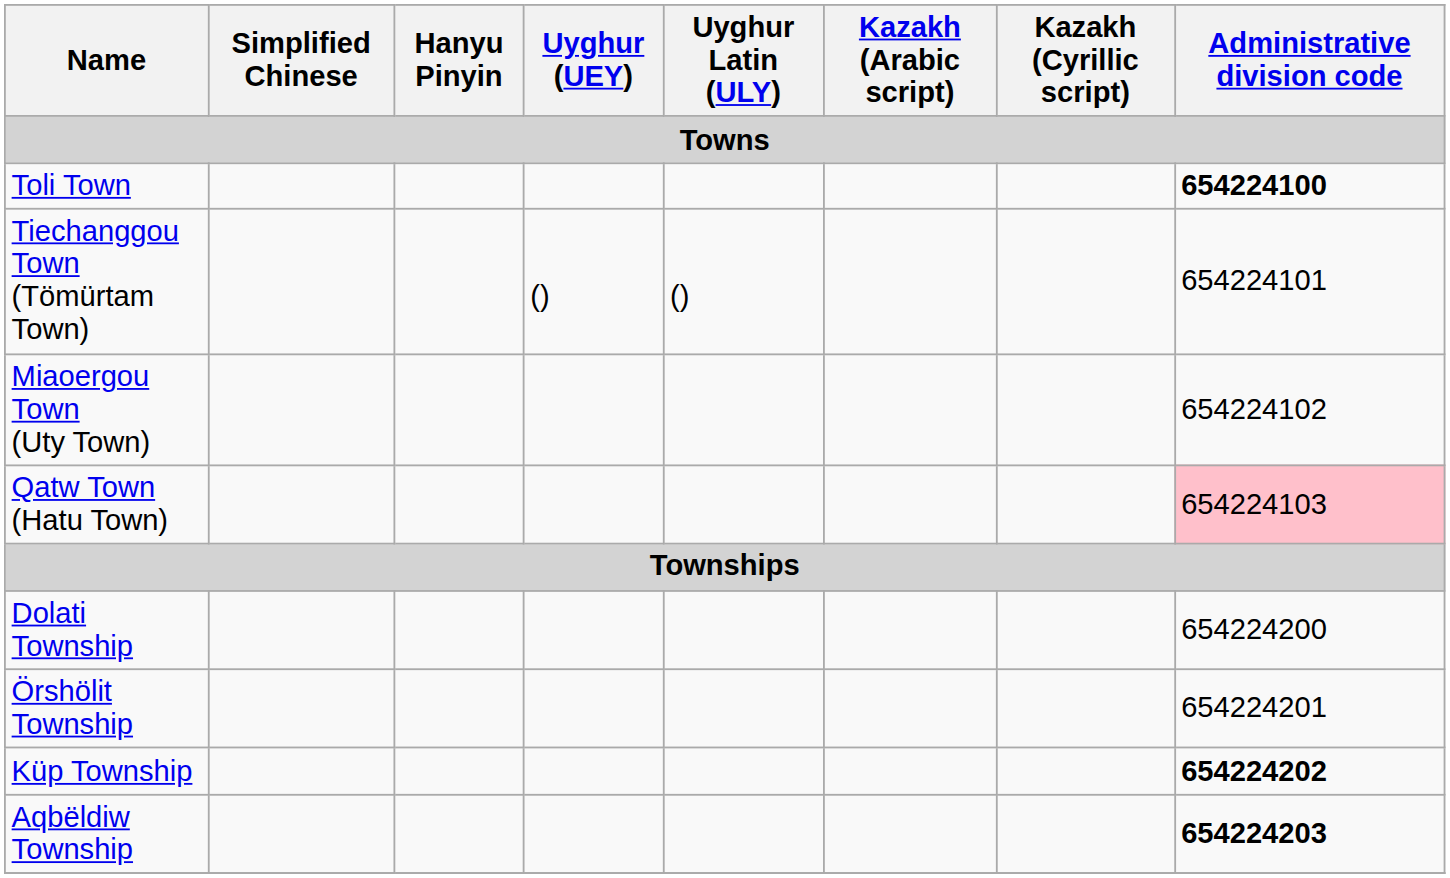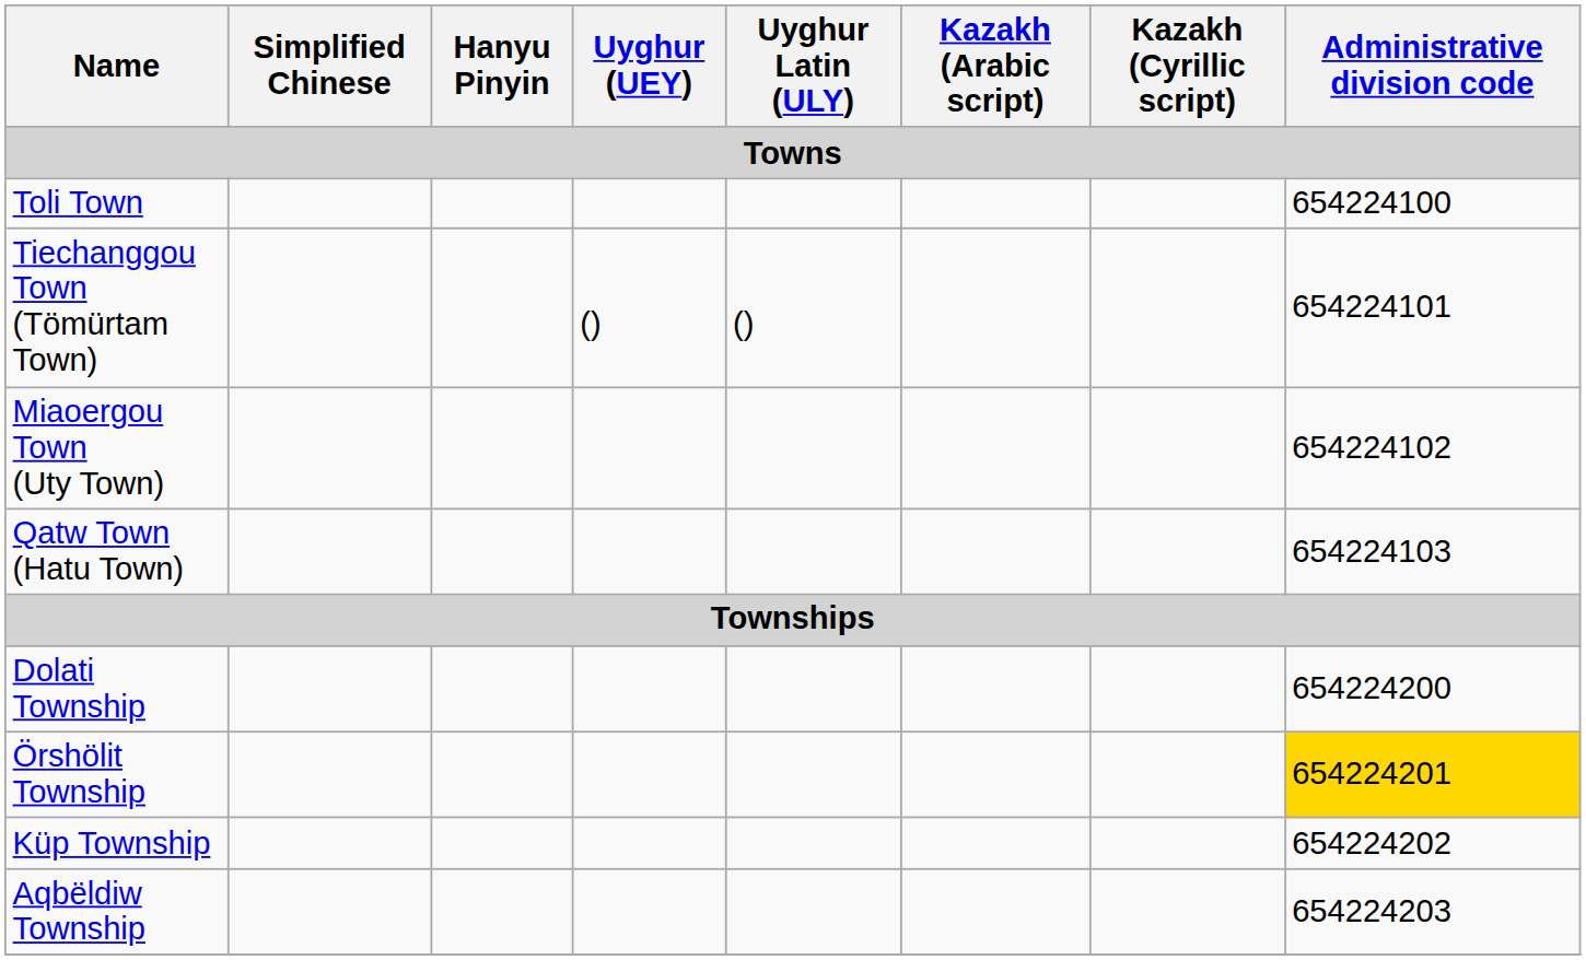Toli Town | Administrative division code: bold -> normal
Qatw Town (Hatu Town) | Administrative division code: pink background -> no background
Örshölit Township | Administrative division code: no background -> gold background
Küp Township | Administrative division code: bold -> normal
Aqbëldiw Township | Administrative division code: bold -> normal
